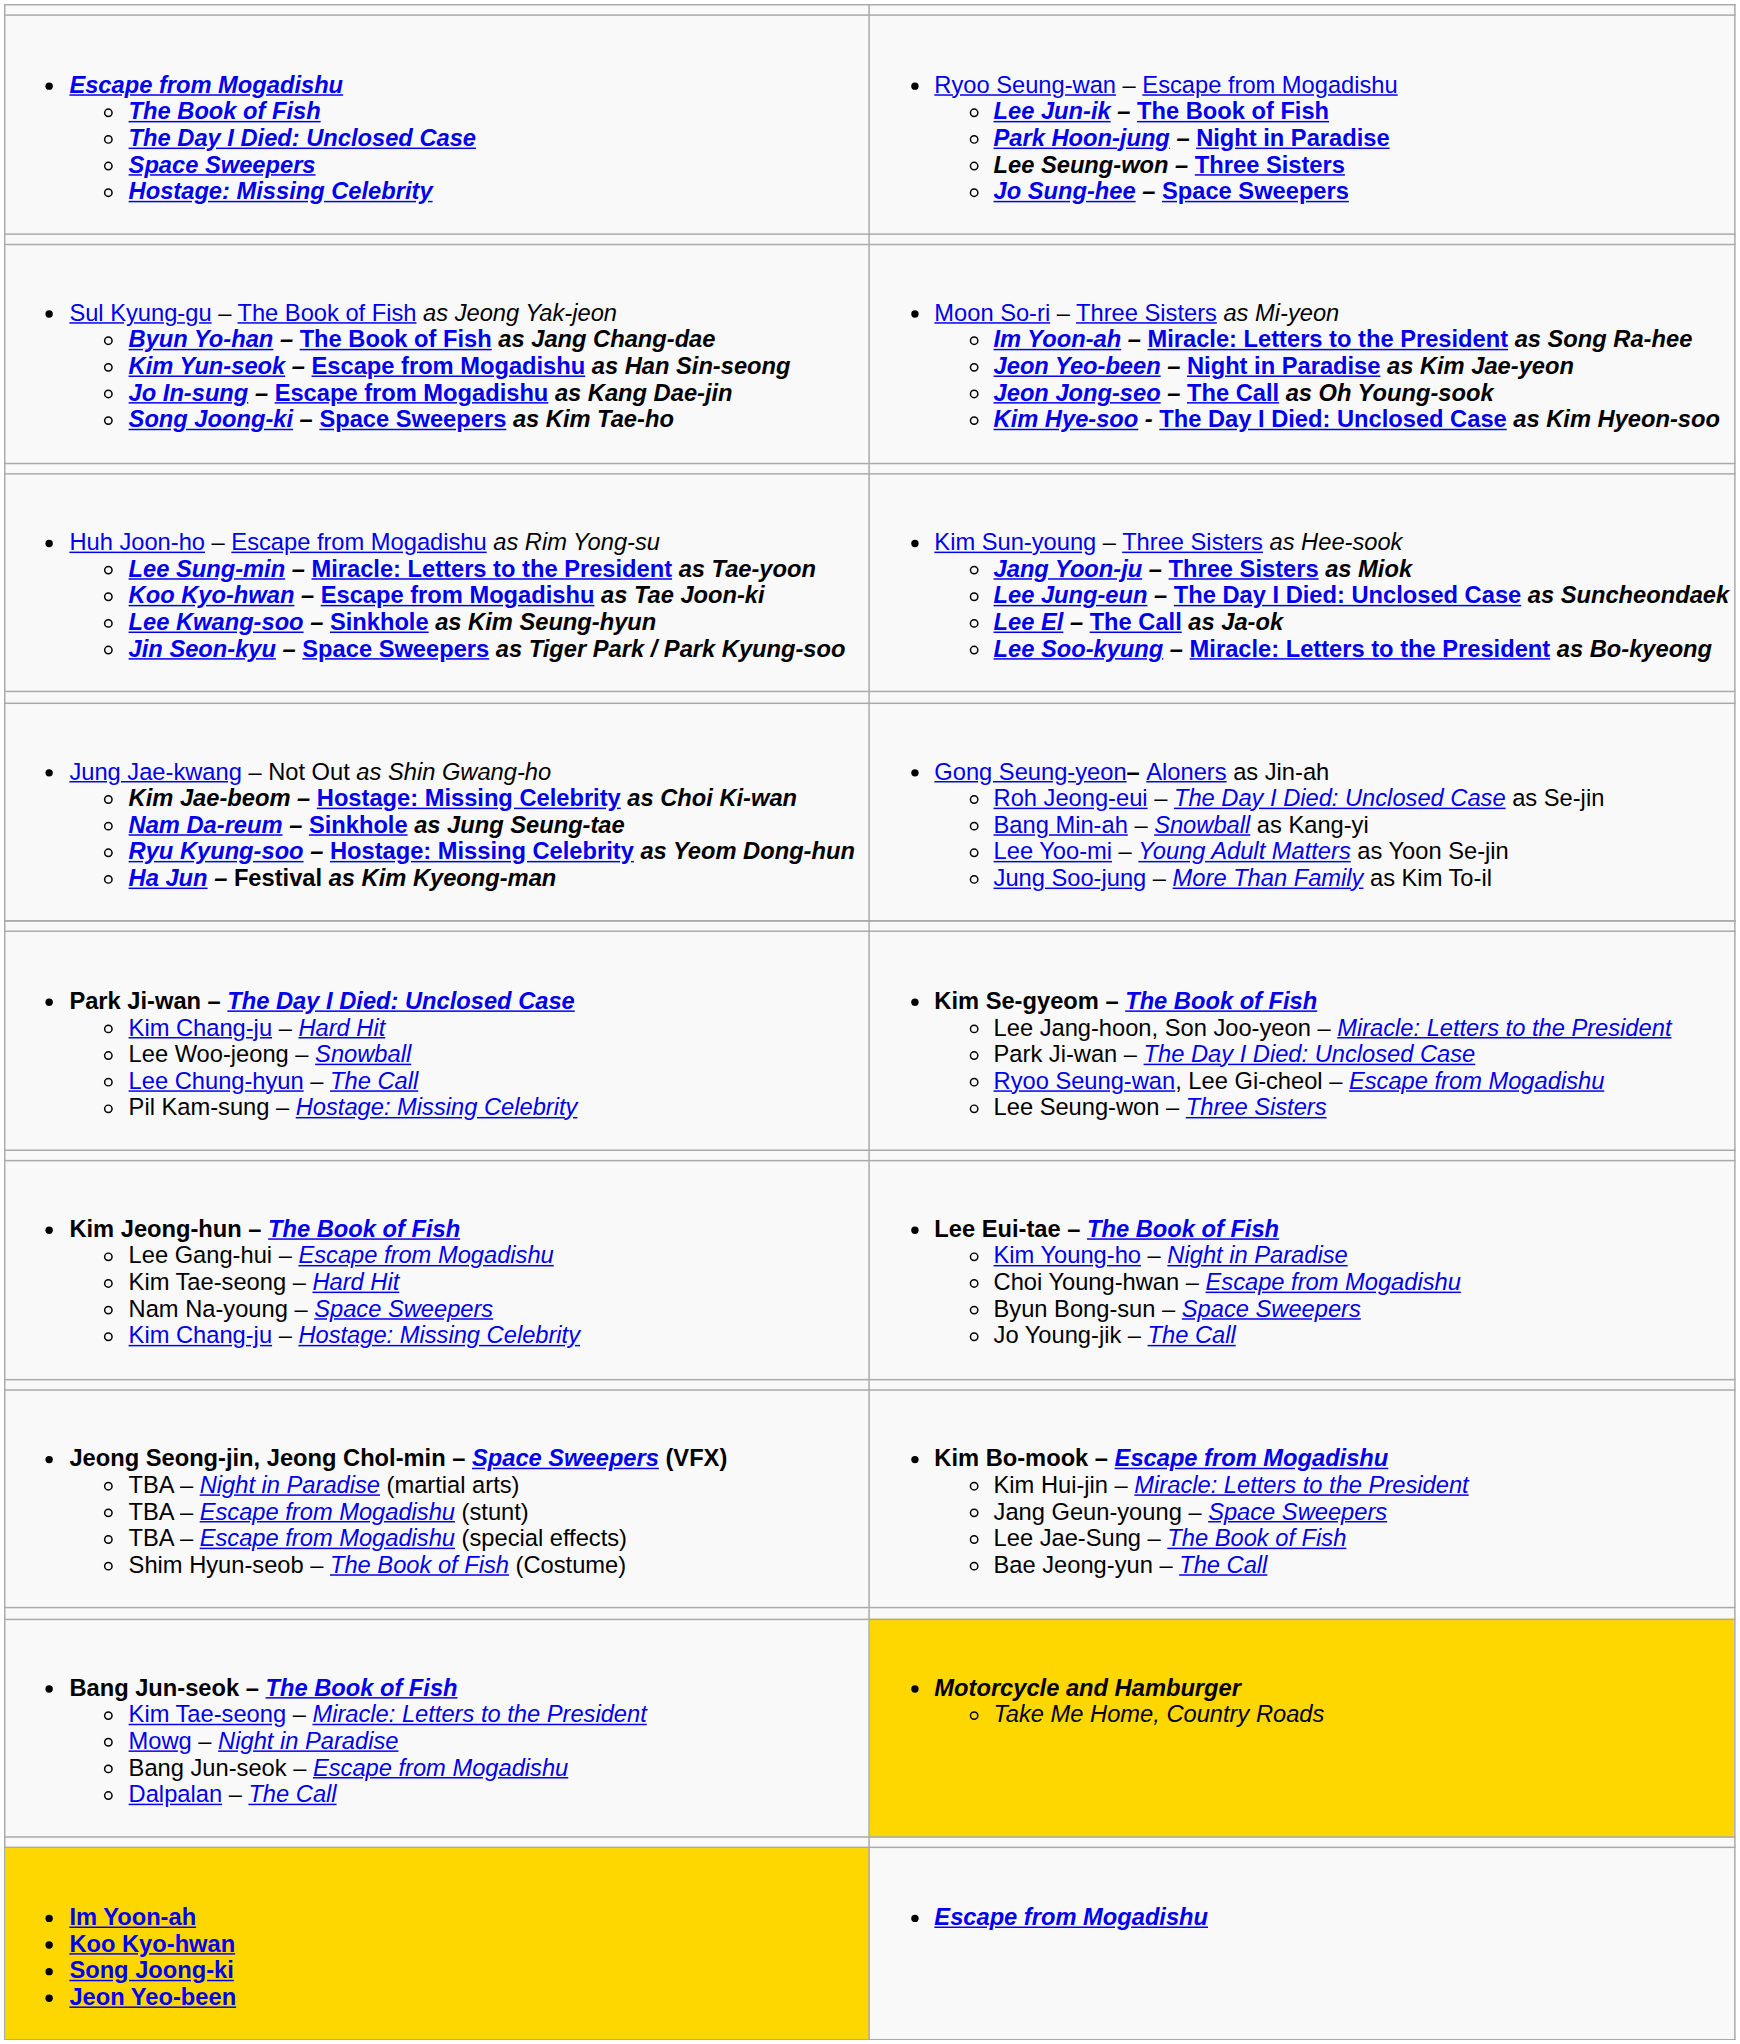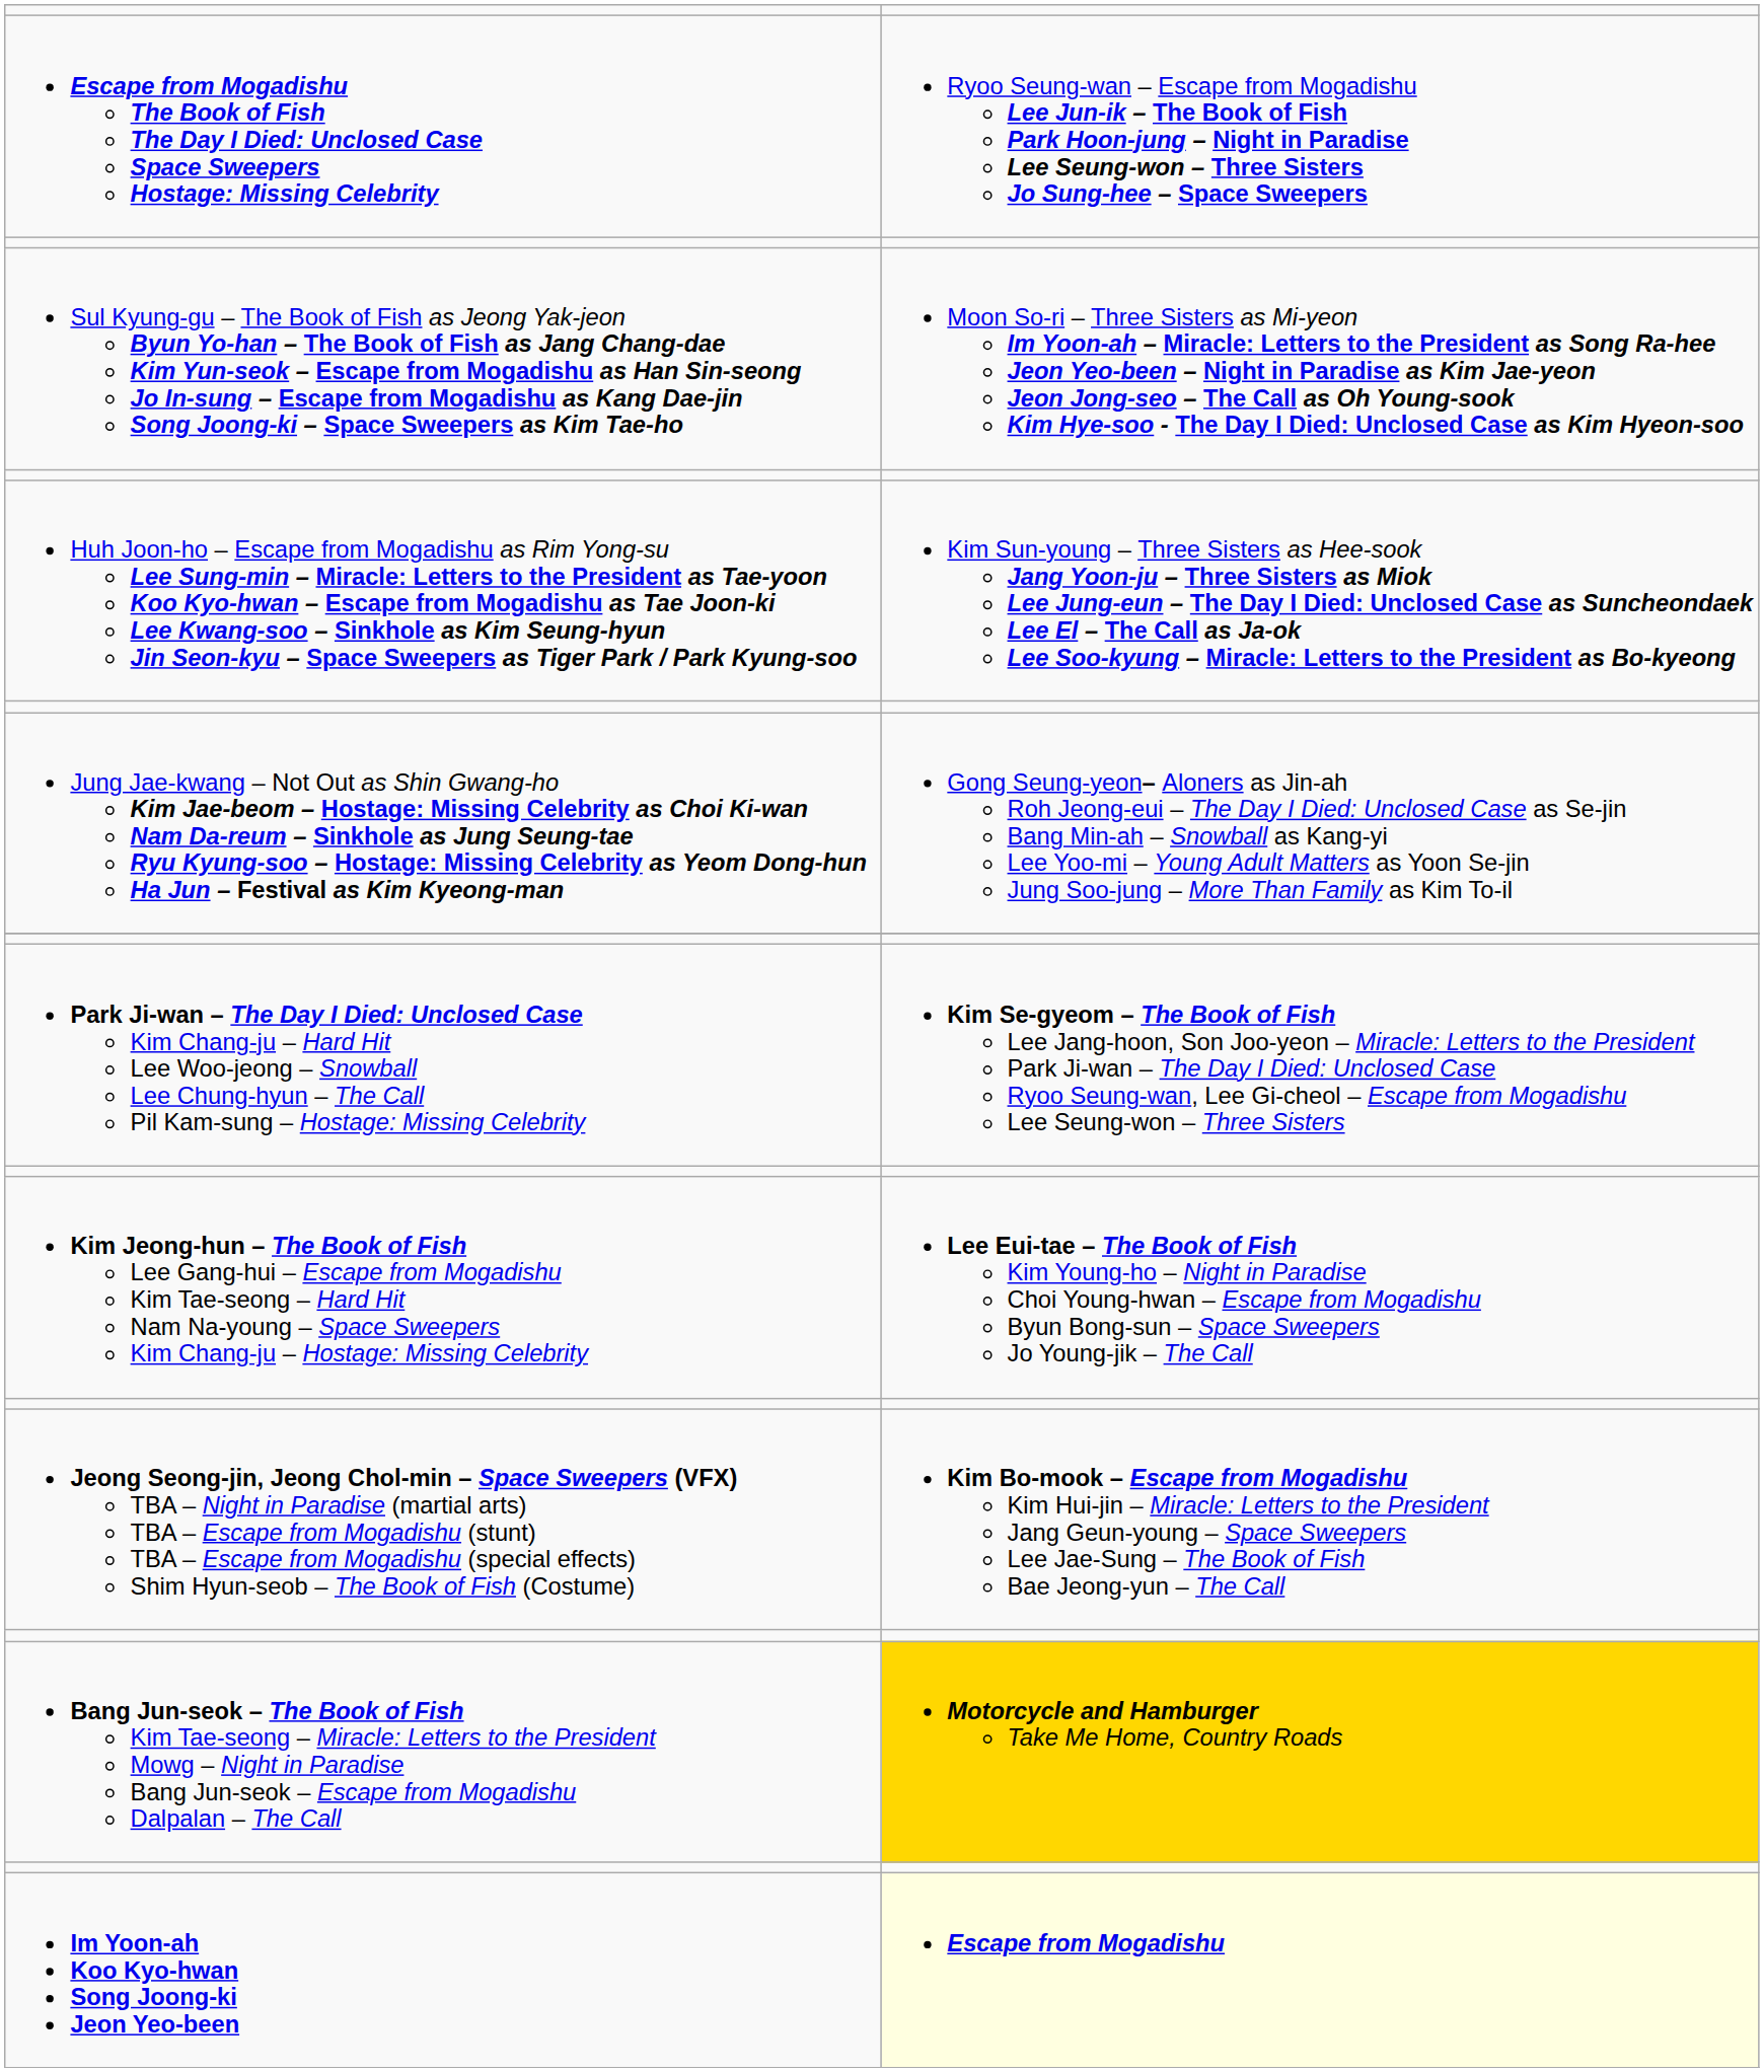row 18 | column 1: gold background -> no background
row 18 | column 2: no background -> lightyellow background
